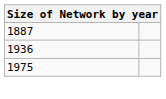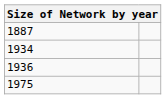+ row: 1934
